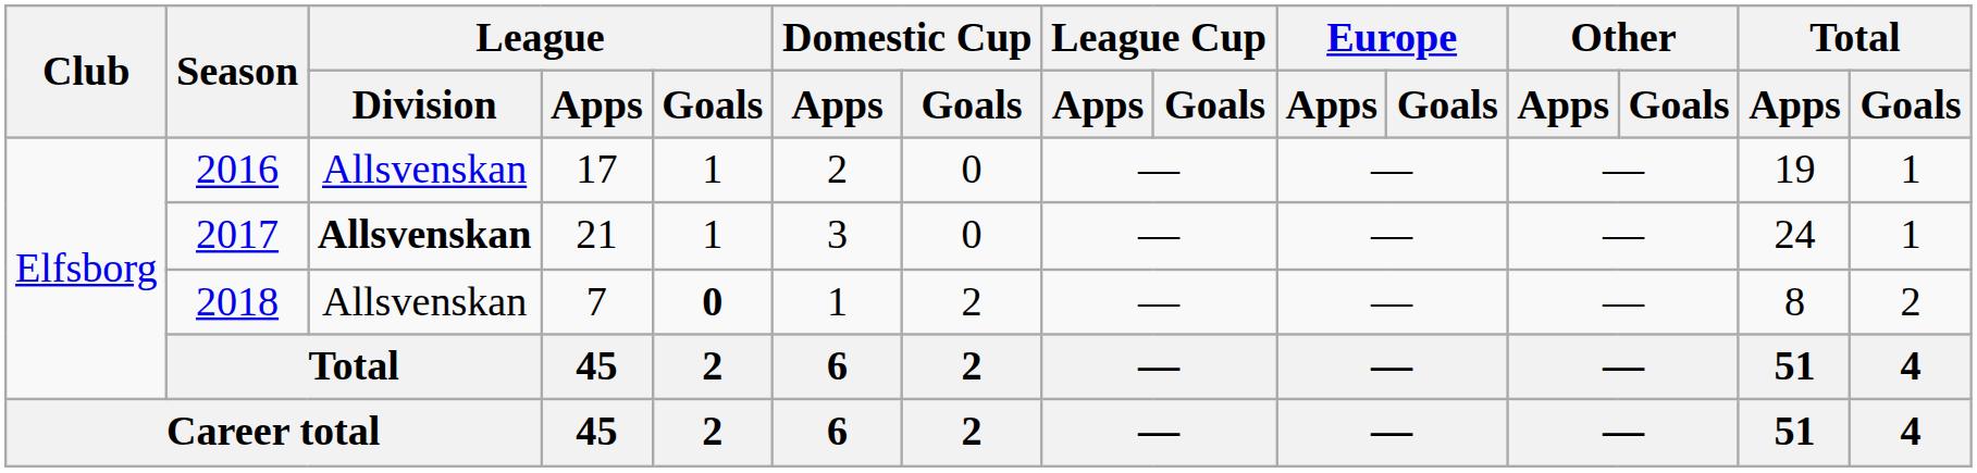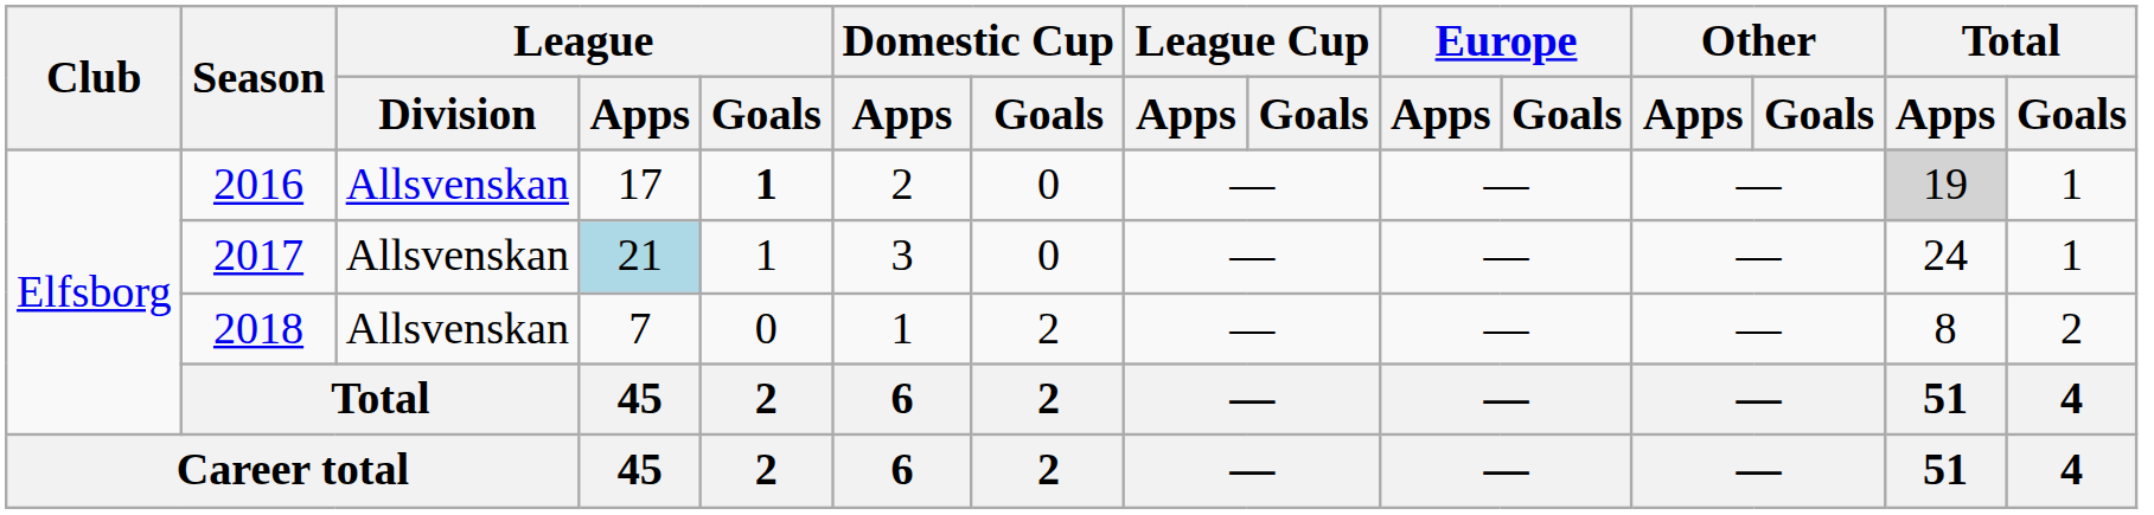2016 | League / Goals: normal -> bold
2016 | Total / Apps: no background -> lightgrey background
2017 | League / Division: bold -> normal
2017 | League / Apps: no background -> lightblue background
2018 | League / Goals: bold -> normal
